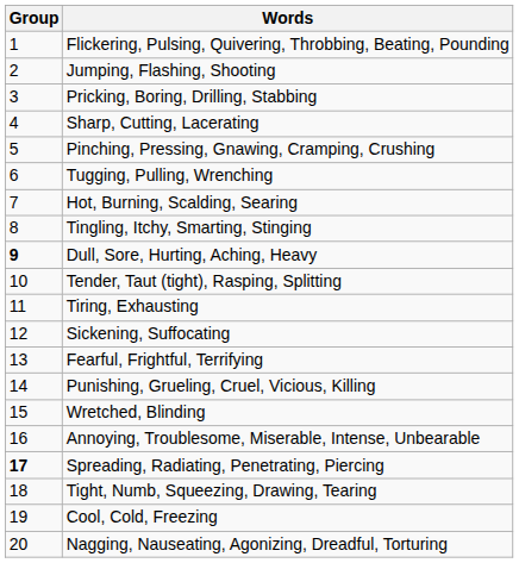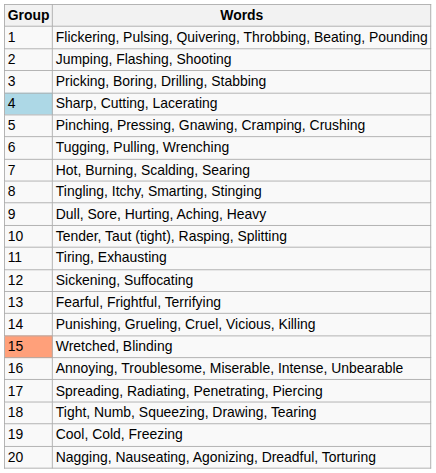Sharp, Cutting, Lacerating | Group: no background -> lightblue background
Dull, Sore, Hurting, Aching, Heavy | Group: bold -> normal
Wretched, Blinding | Group: no background -> lightsalmon background
Spreading, Radiating, Penetrating, Piercing | Group: bold -> normal
